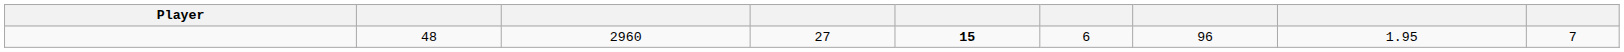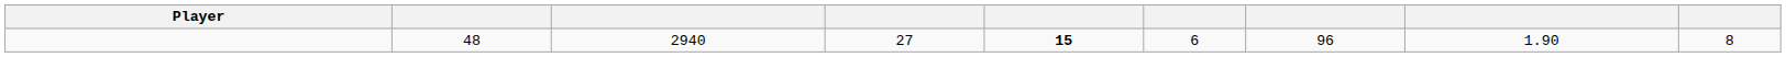row 2 | column 3: 2960 -> 2940
row 2 | column 8: 1.95 -> 1.90
row 2 | column 9: 7 -> 8
